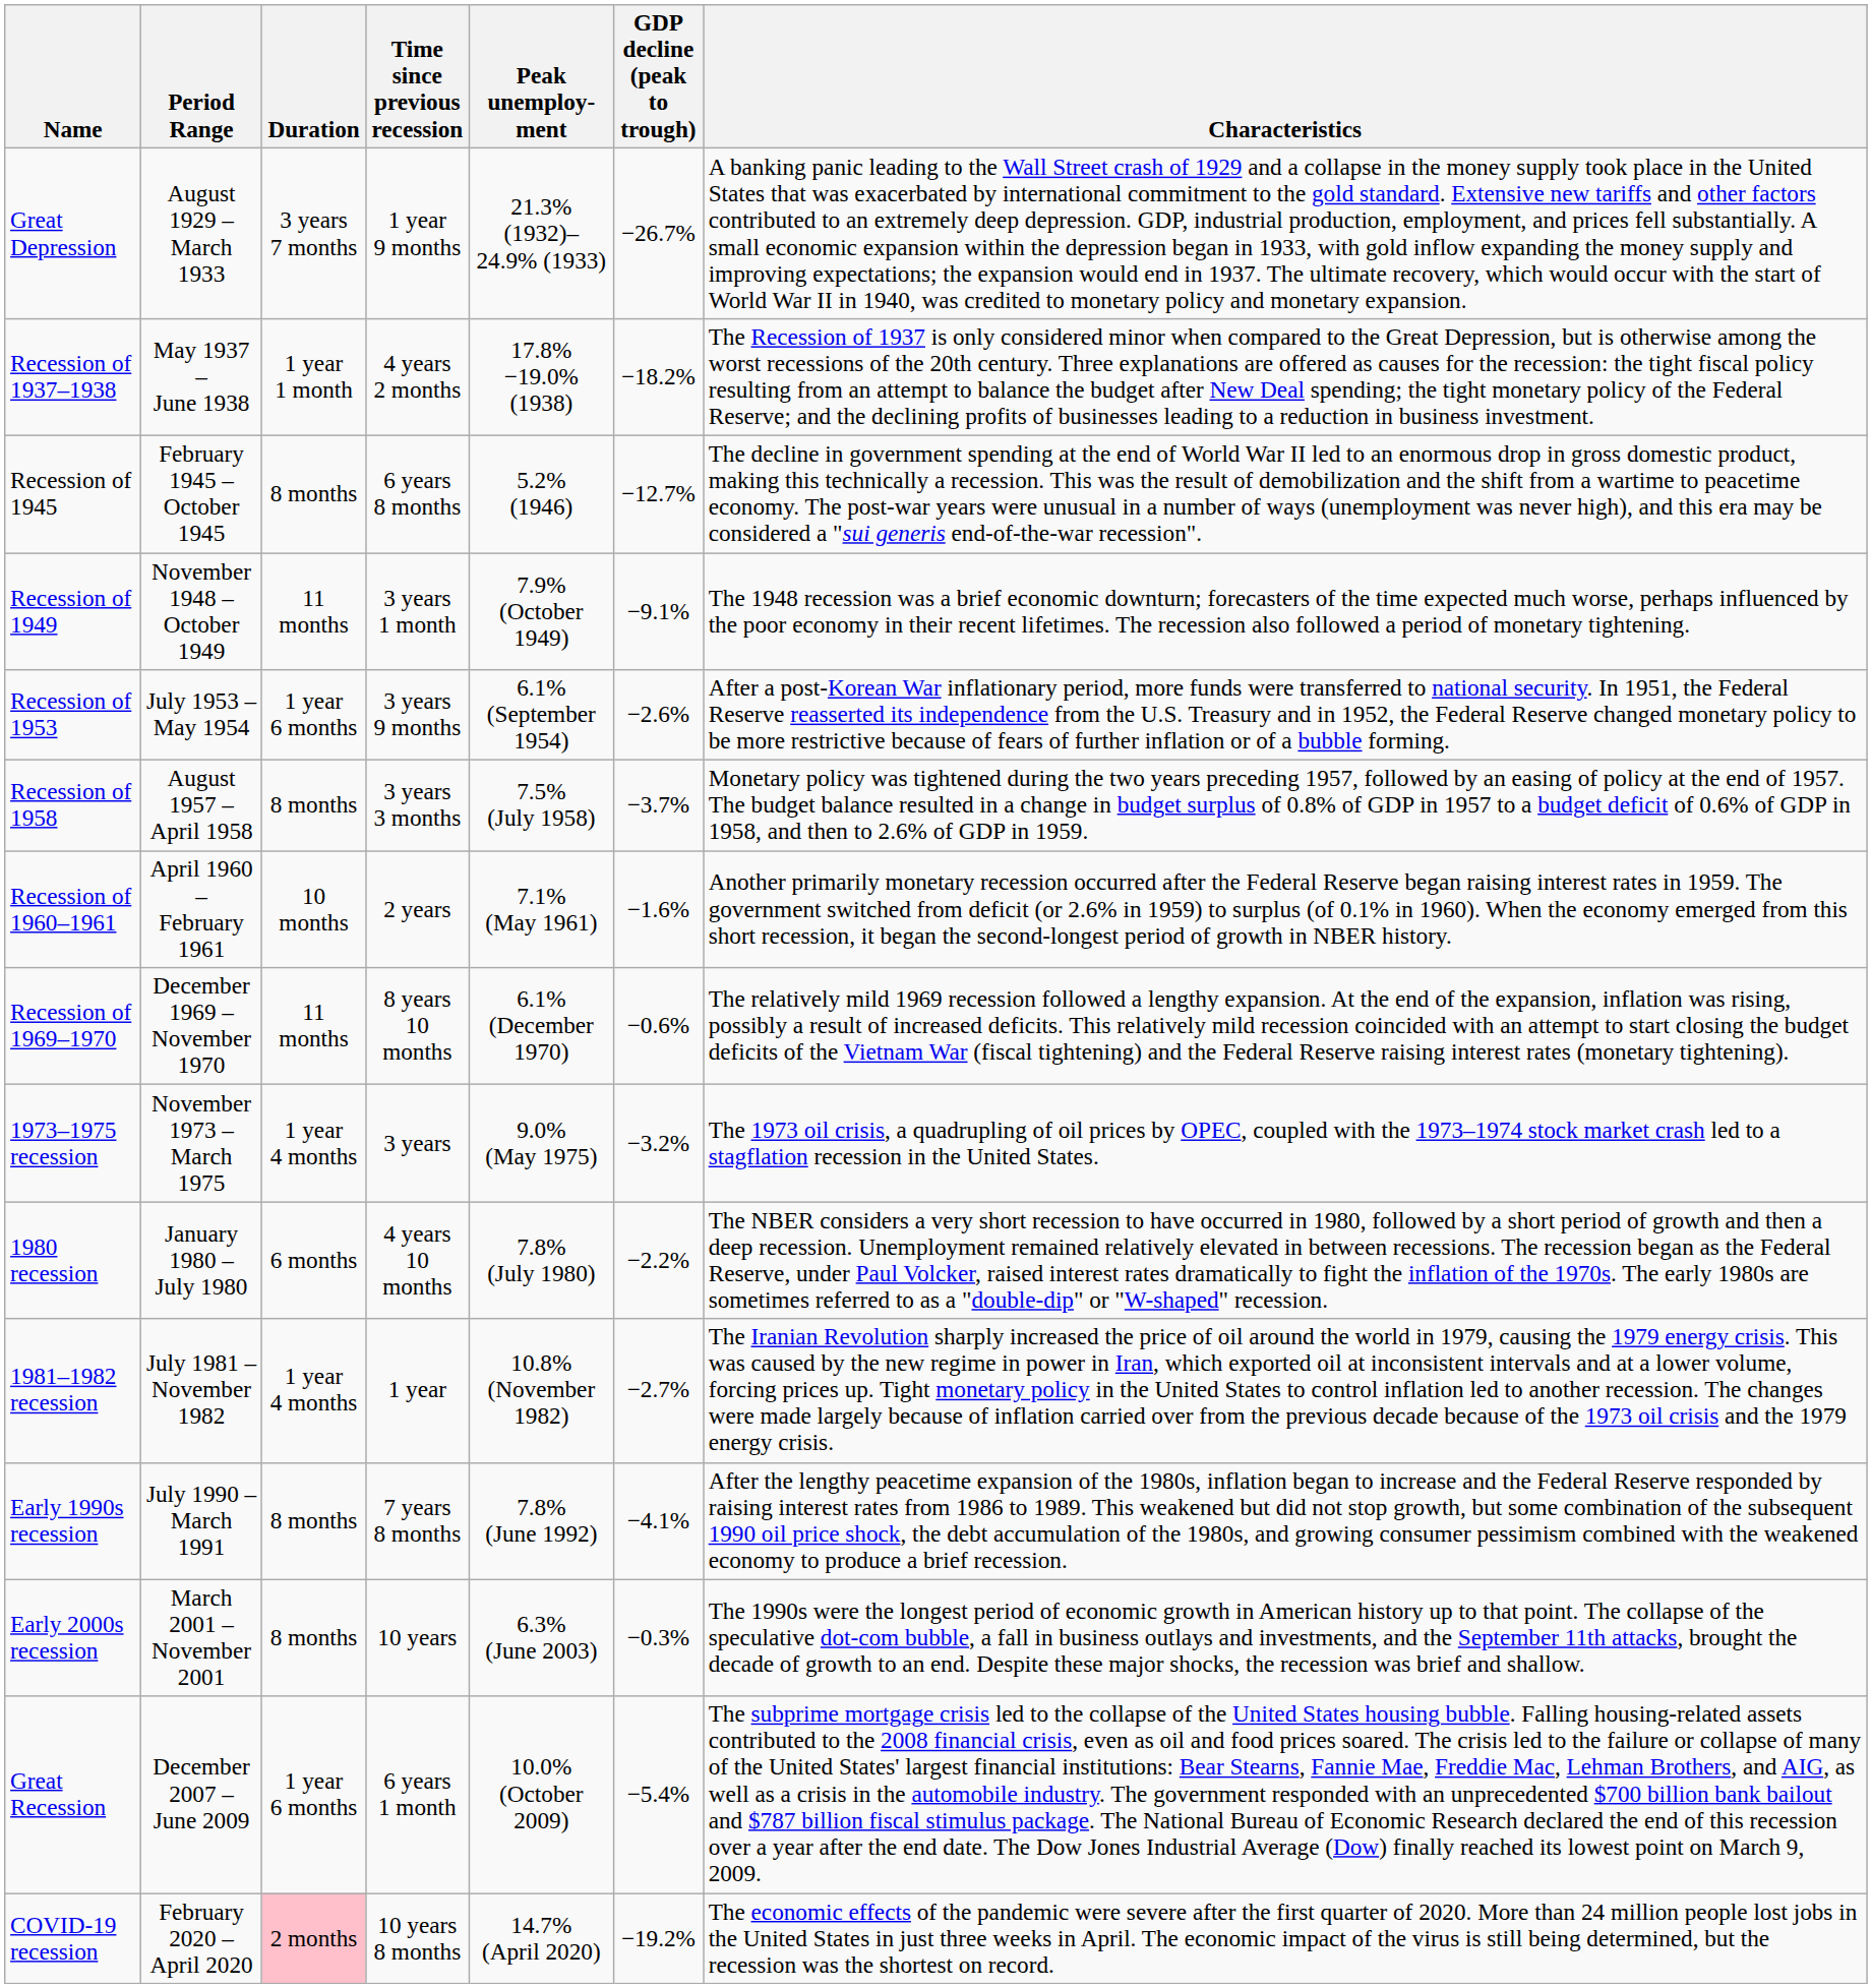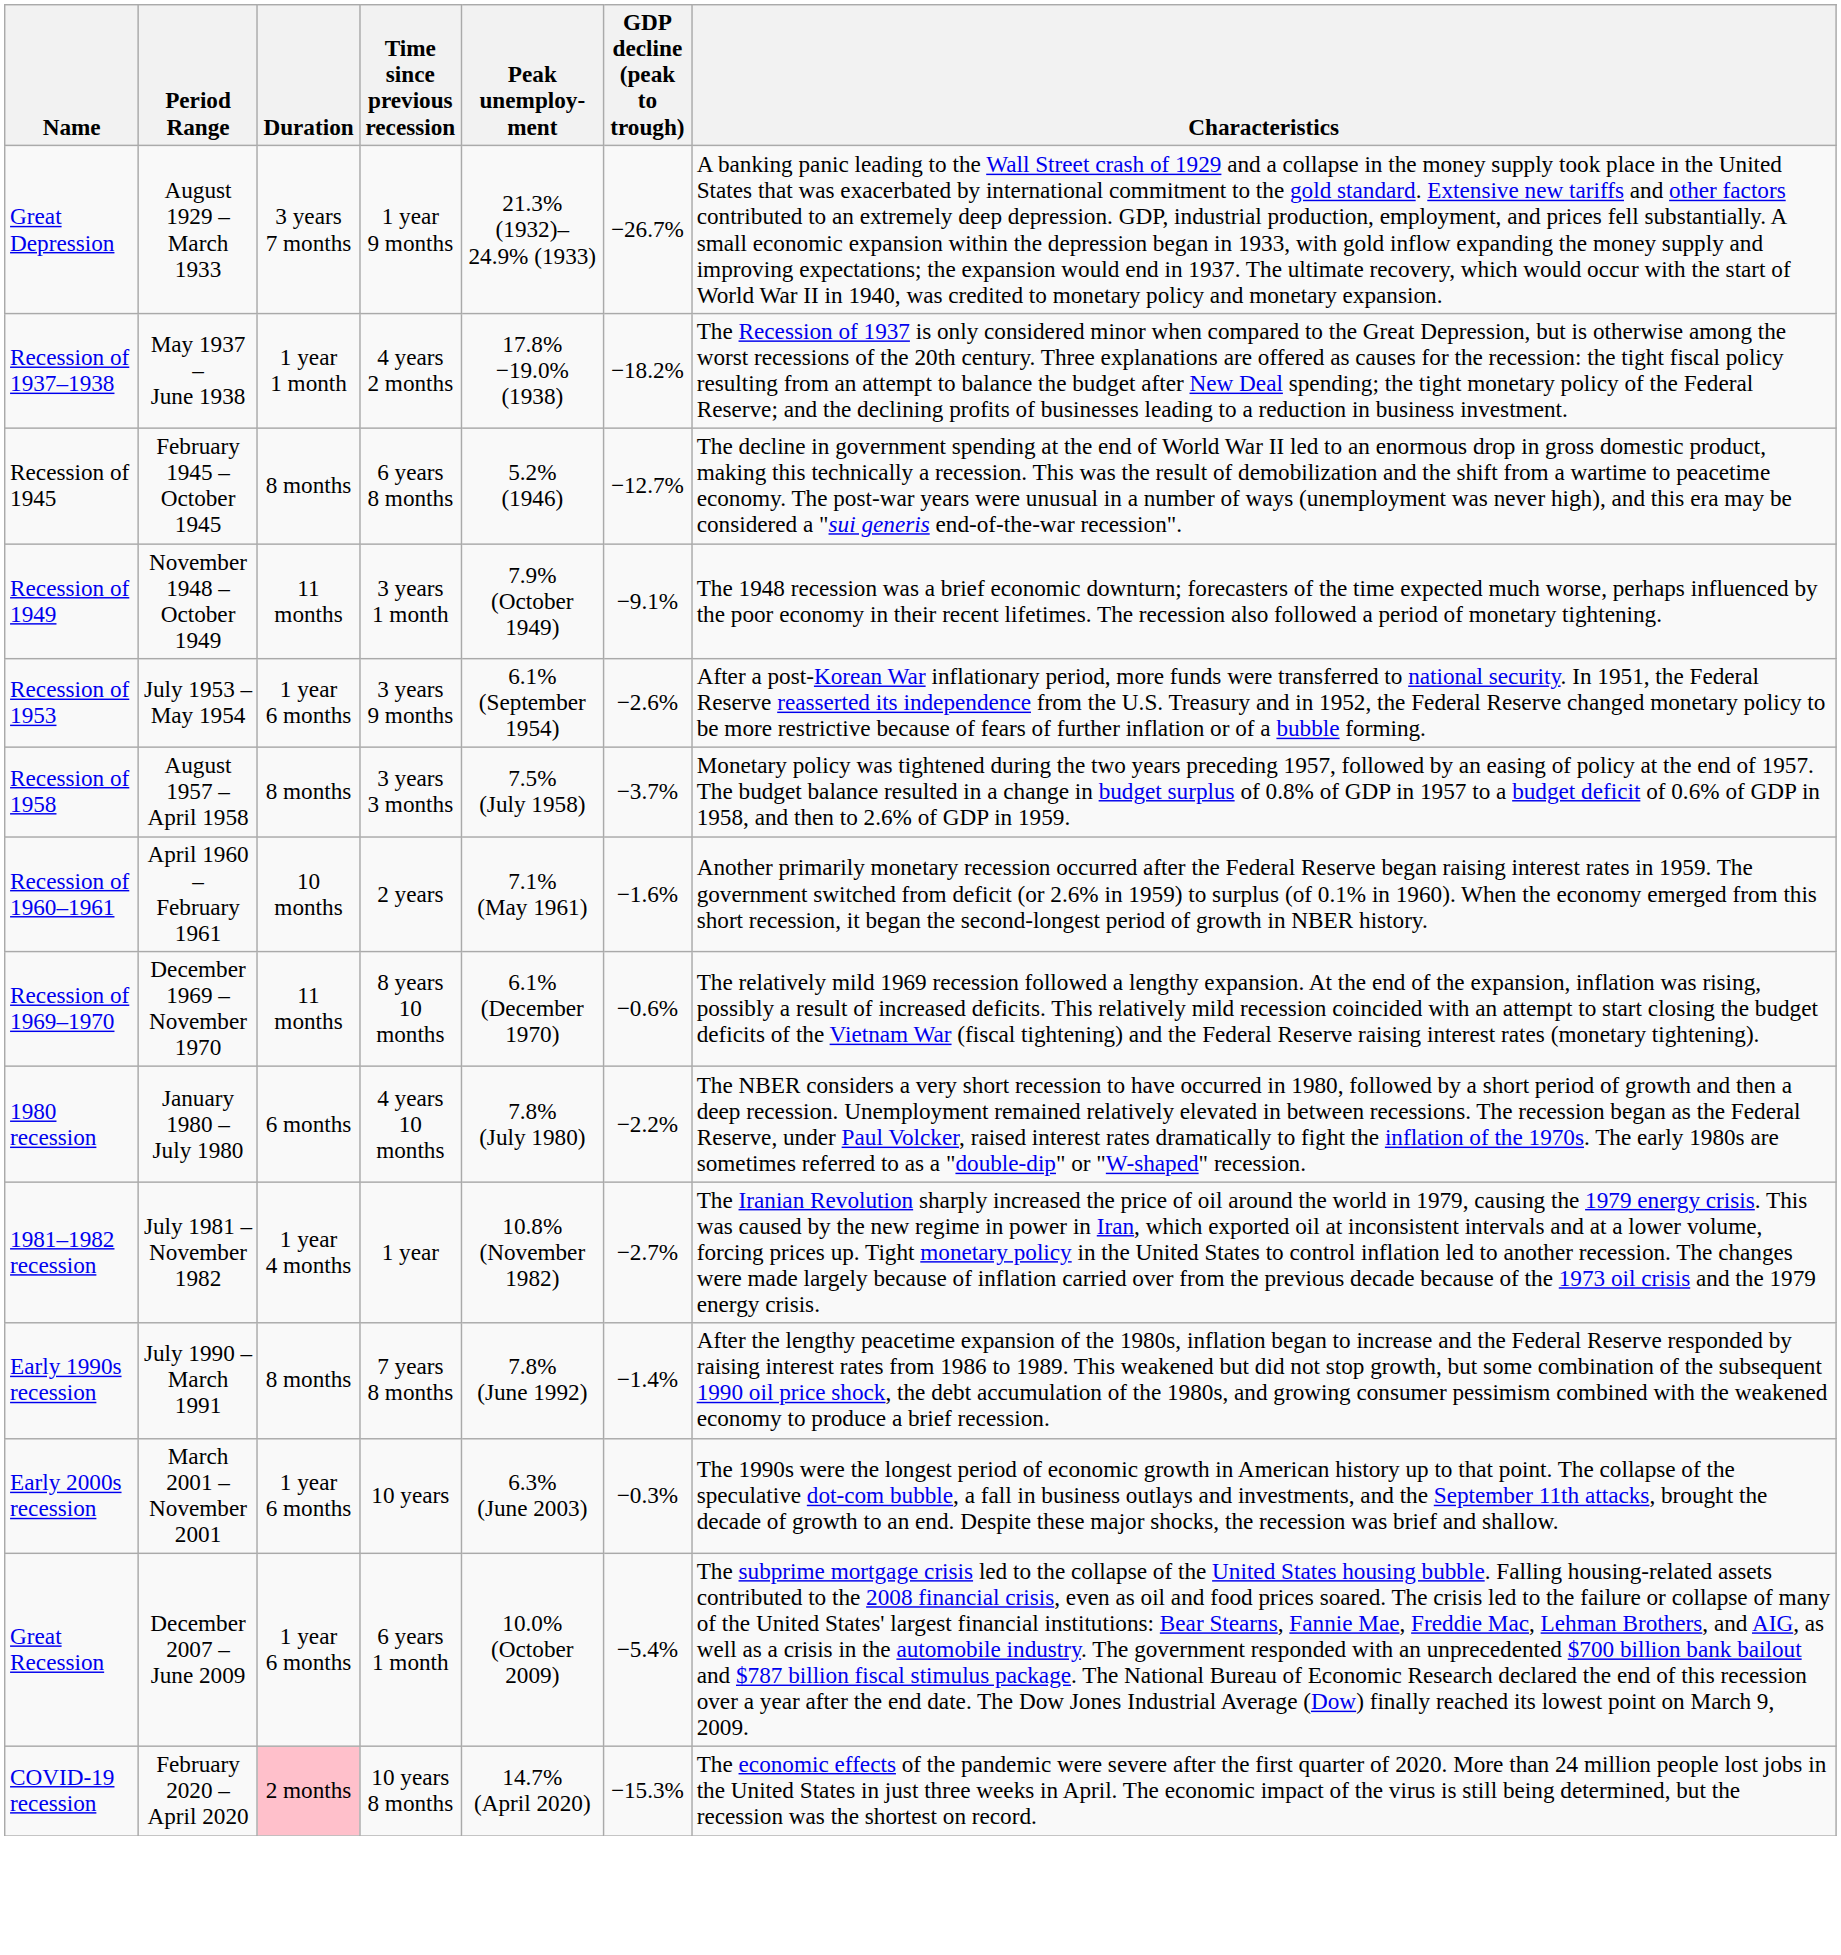- row: 1973–1975 recession | November 1973 – March 1975 | 1 year 4 months | 3 years | 9.0% (May 1975) | −3.2% | The 1973 oil crisis, a quadrupling of oil prices by OPEC, coupled with the 1973–1974 stock market crash led to a stagflation recession in the United States.
Early 1990s recession | GDP decline (peak to trough): −4.1% -> −1.4%
Early 2000s recession | Duration: 8 months -> 1 year 6 months
COVID-19 recession | GDP decline (peak to trough): −19.2% -> −15.3%
